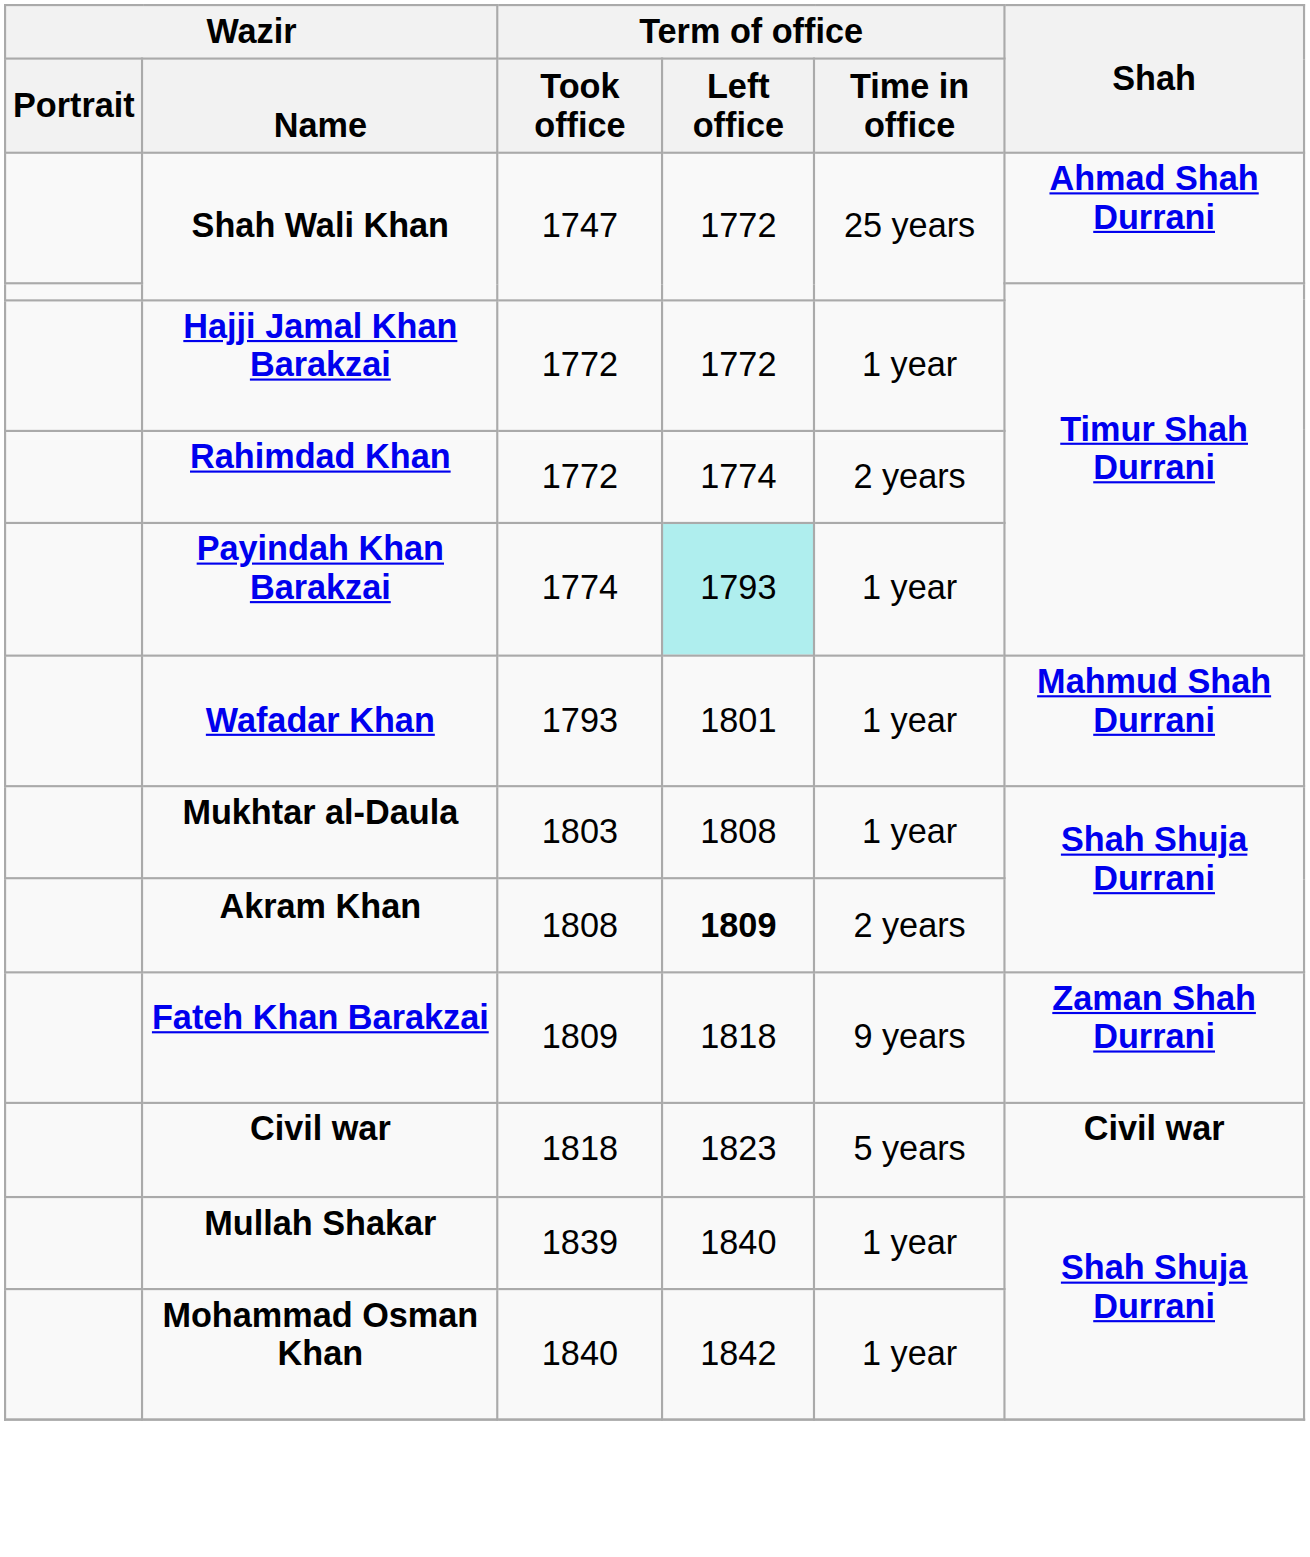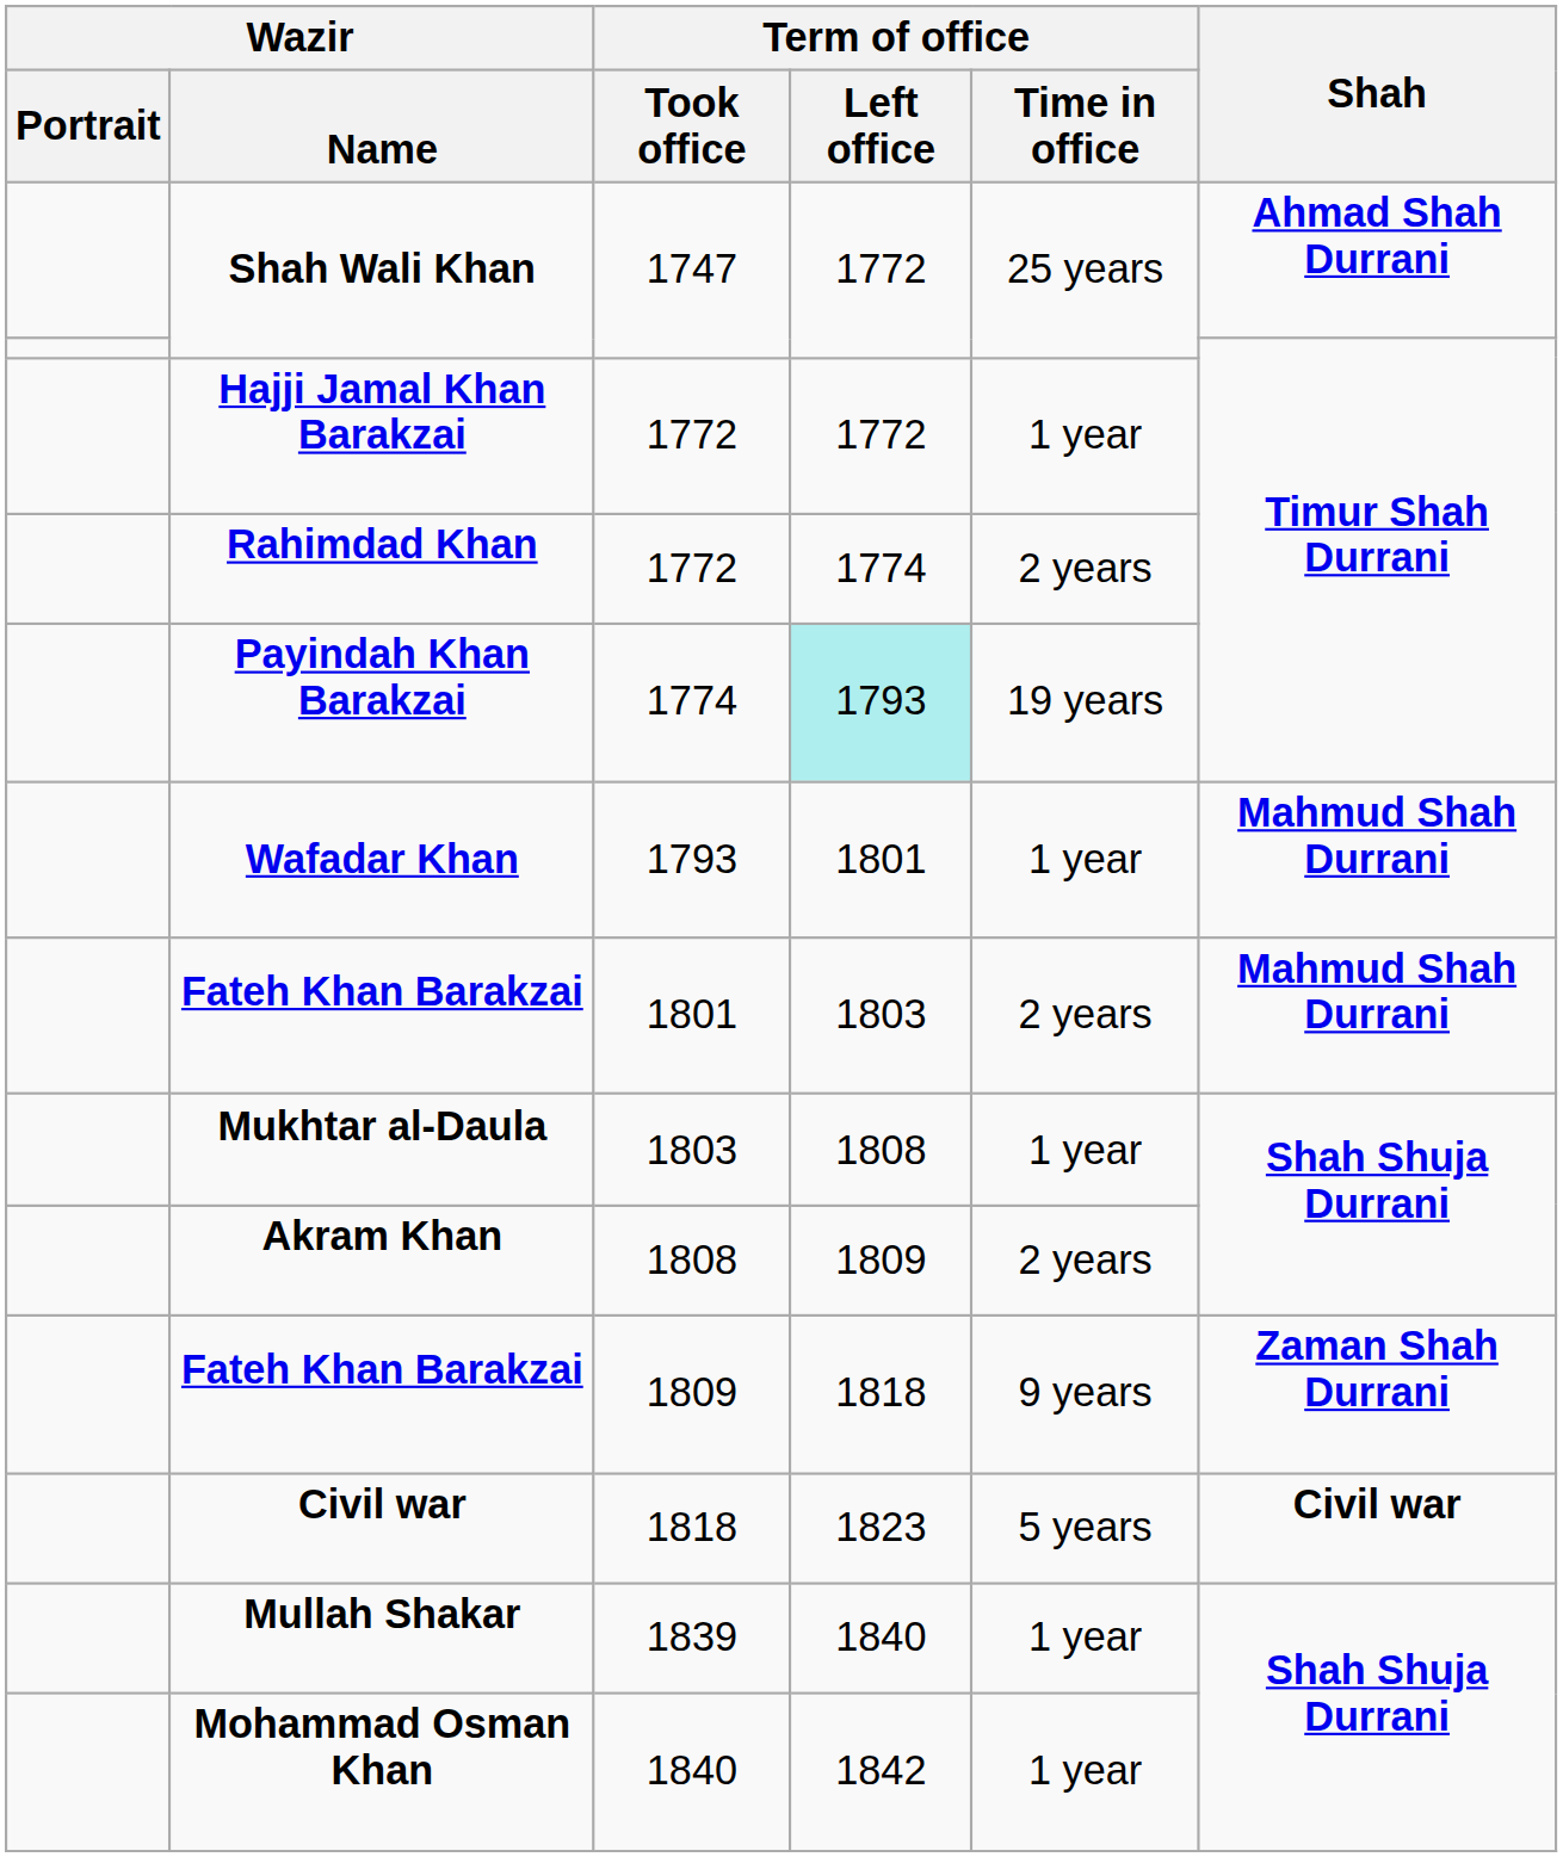Payindah Khan Barakzai | Term of office / Time in office: 1 year -> 19 years
+ row: Fateh Khan Barakzai | 1801 | 1803 | 2 years | Mahmud Shah Durrani
Akram Khan | Term of office / Left office: bold -> normal
